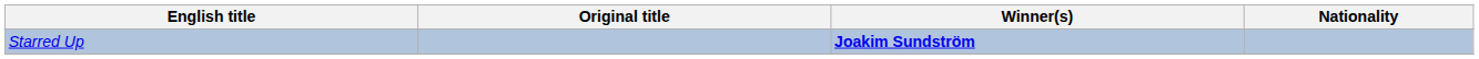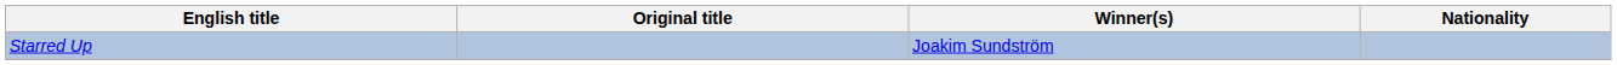Starred Up | Winner(s): bold -> normal
